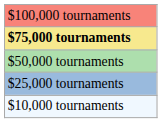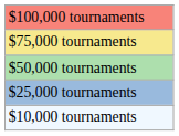row 2 | column 1: bold -> normal
